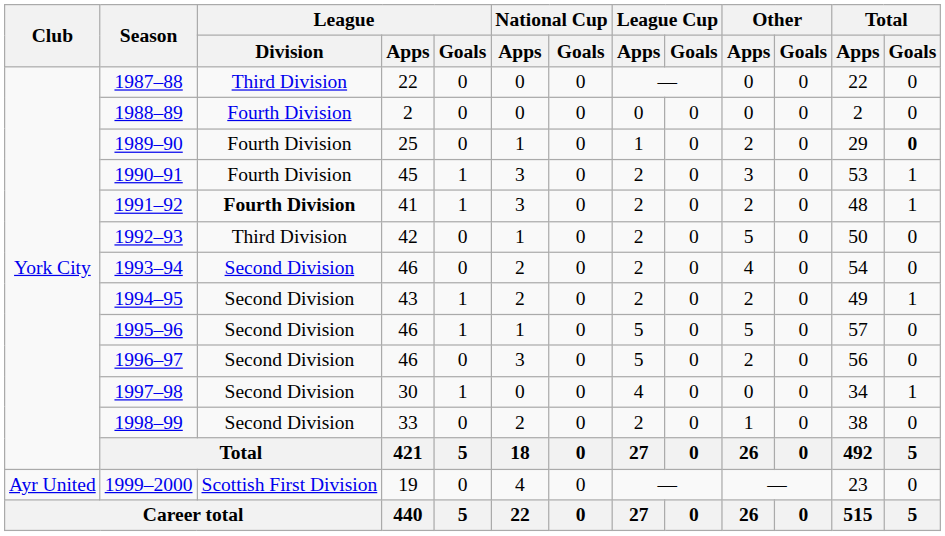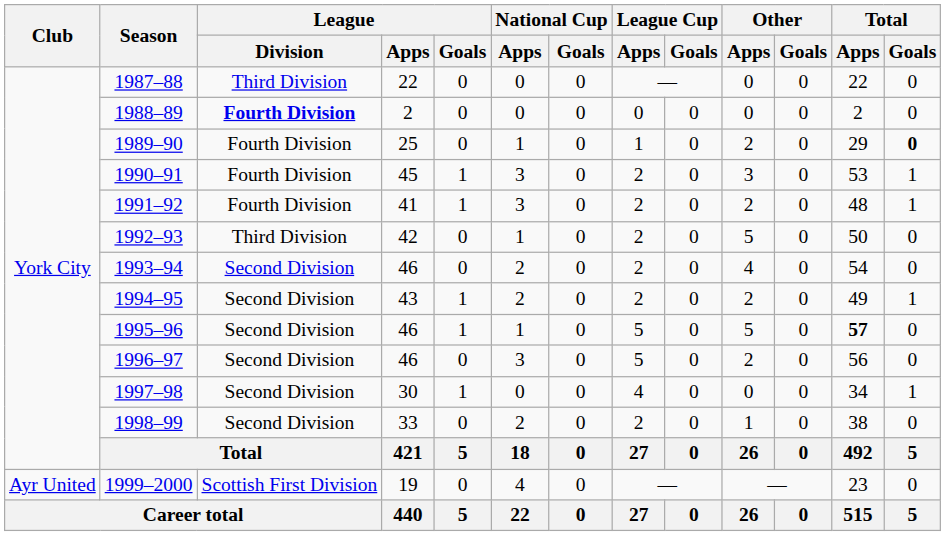1988–89 | League / Division: normal -> bold
1991–92 | League / Division: bold -> normal
1995–96 | Total / Apps: normal -> bold
